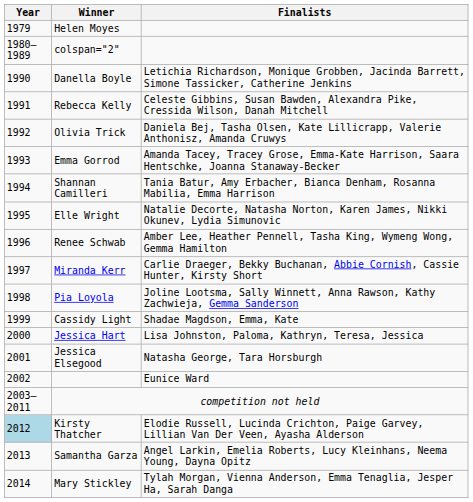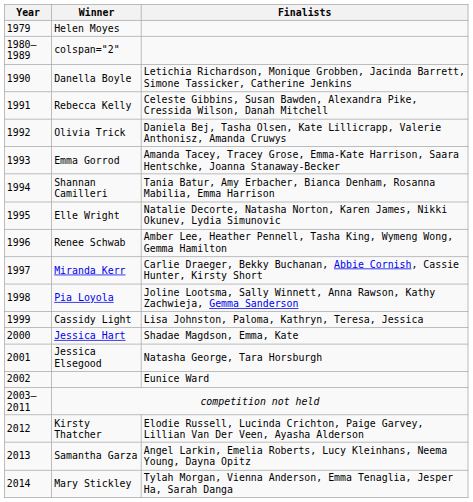Cassidy Light | Finalists: Shadae Magdson, Emma, Kate -> Lisa Johnston, Paloma, Kathryn, Teresa, Jessica
Jessica Hart | Finalists: Lisa Johnston, Paloma, Kathryn, Teresa, Jessica -> Shadae Magdson, Emma, Kate
Kirsty Thatcher | Year: lightblue background -> no background
